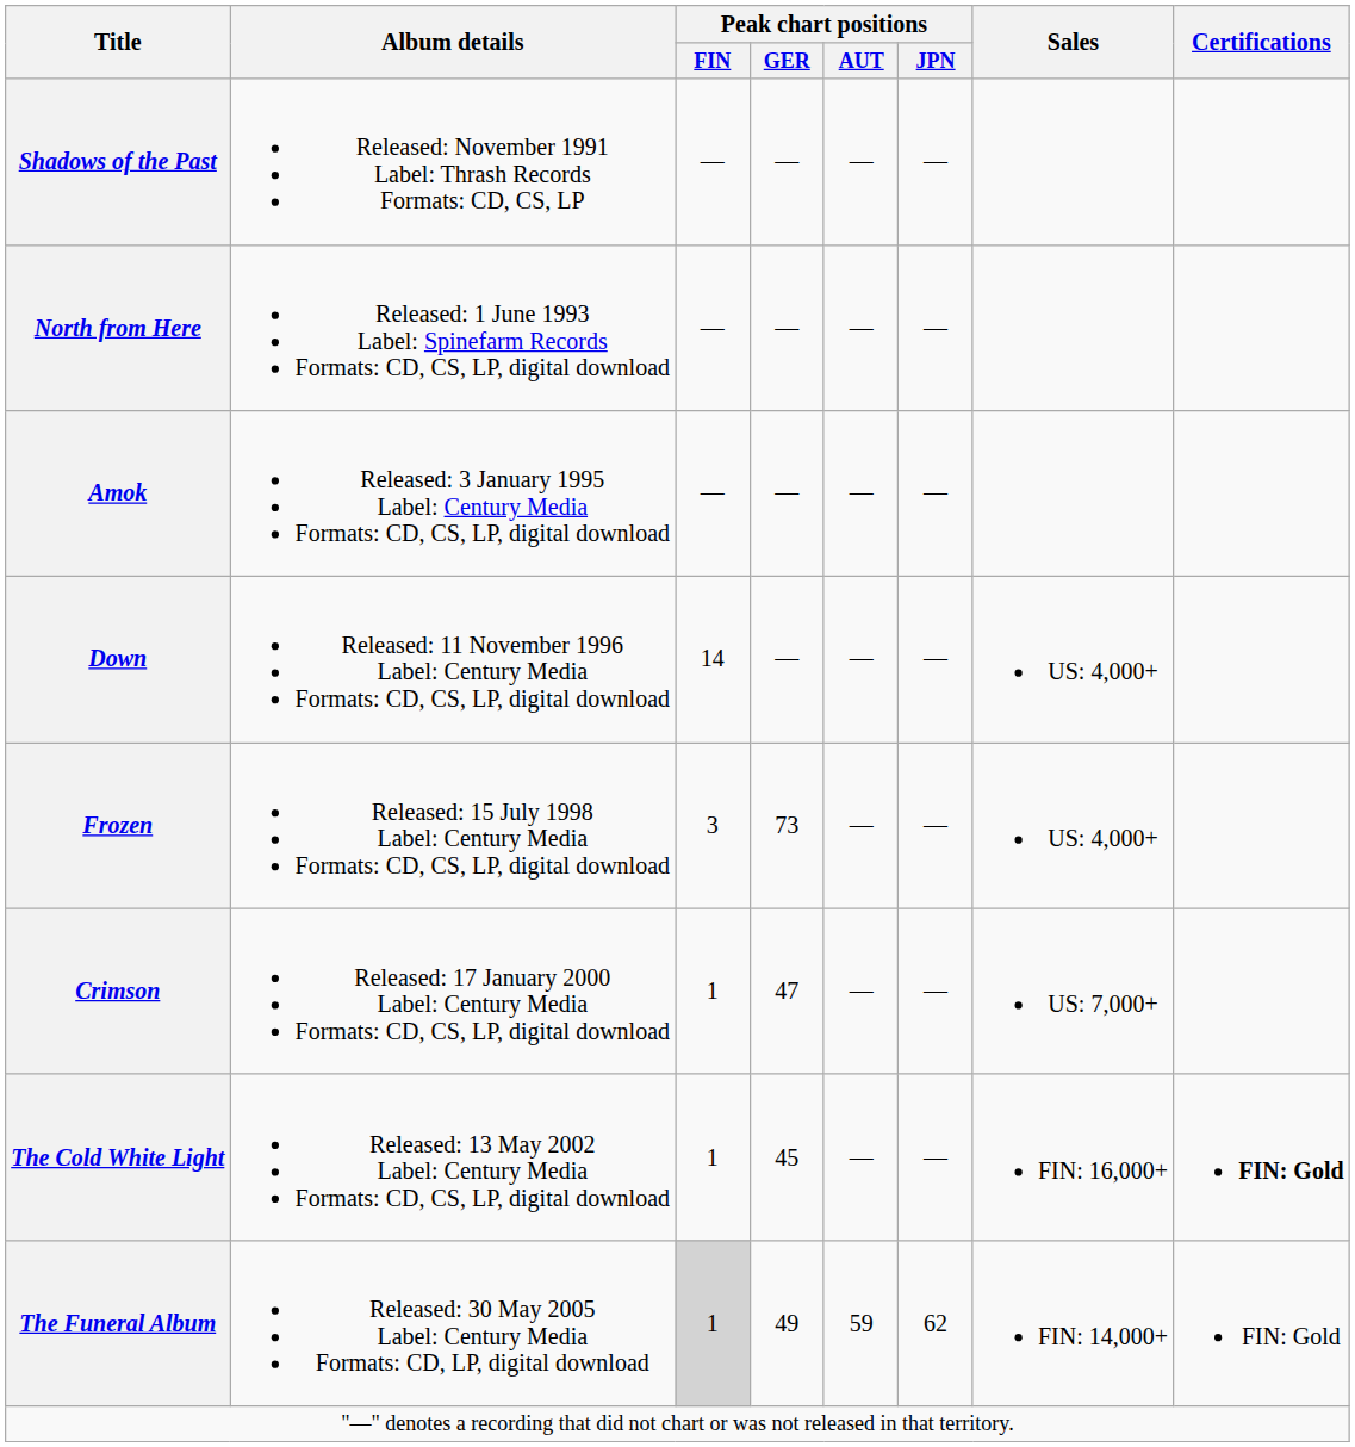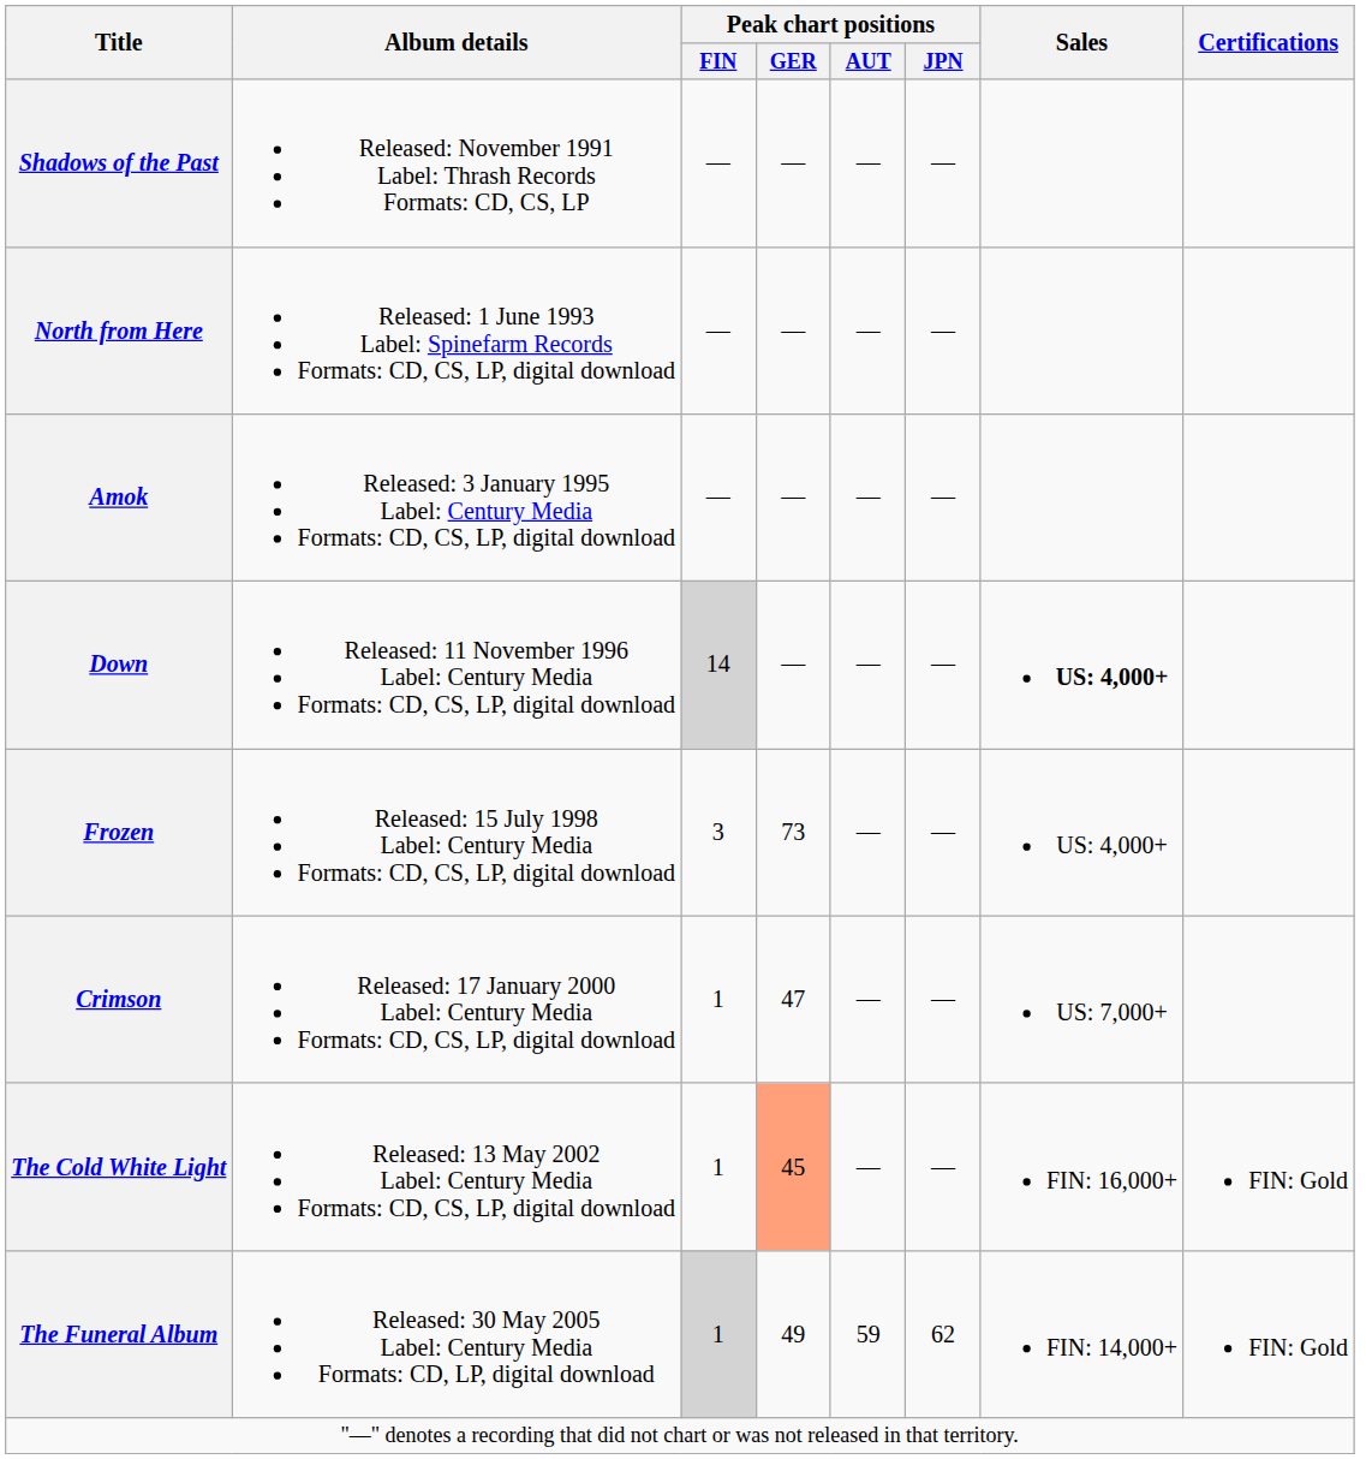Down | Peak chart positions / FIN: no background -> lightgrey background
Down | Sales: normal -> bold
The Cold White Light | Peak chart positions / GER: no background -> lightsalmon background
The Cold White Light | Certifications: bold -> normal
